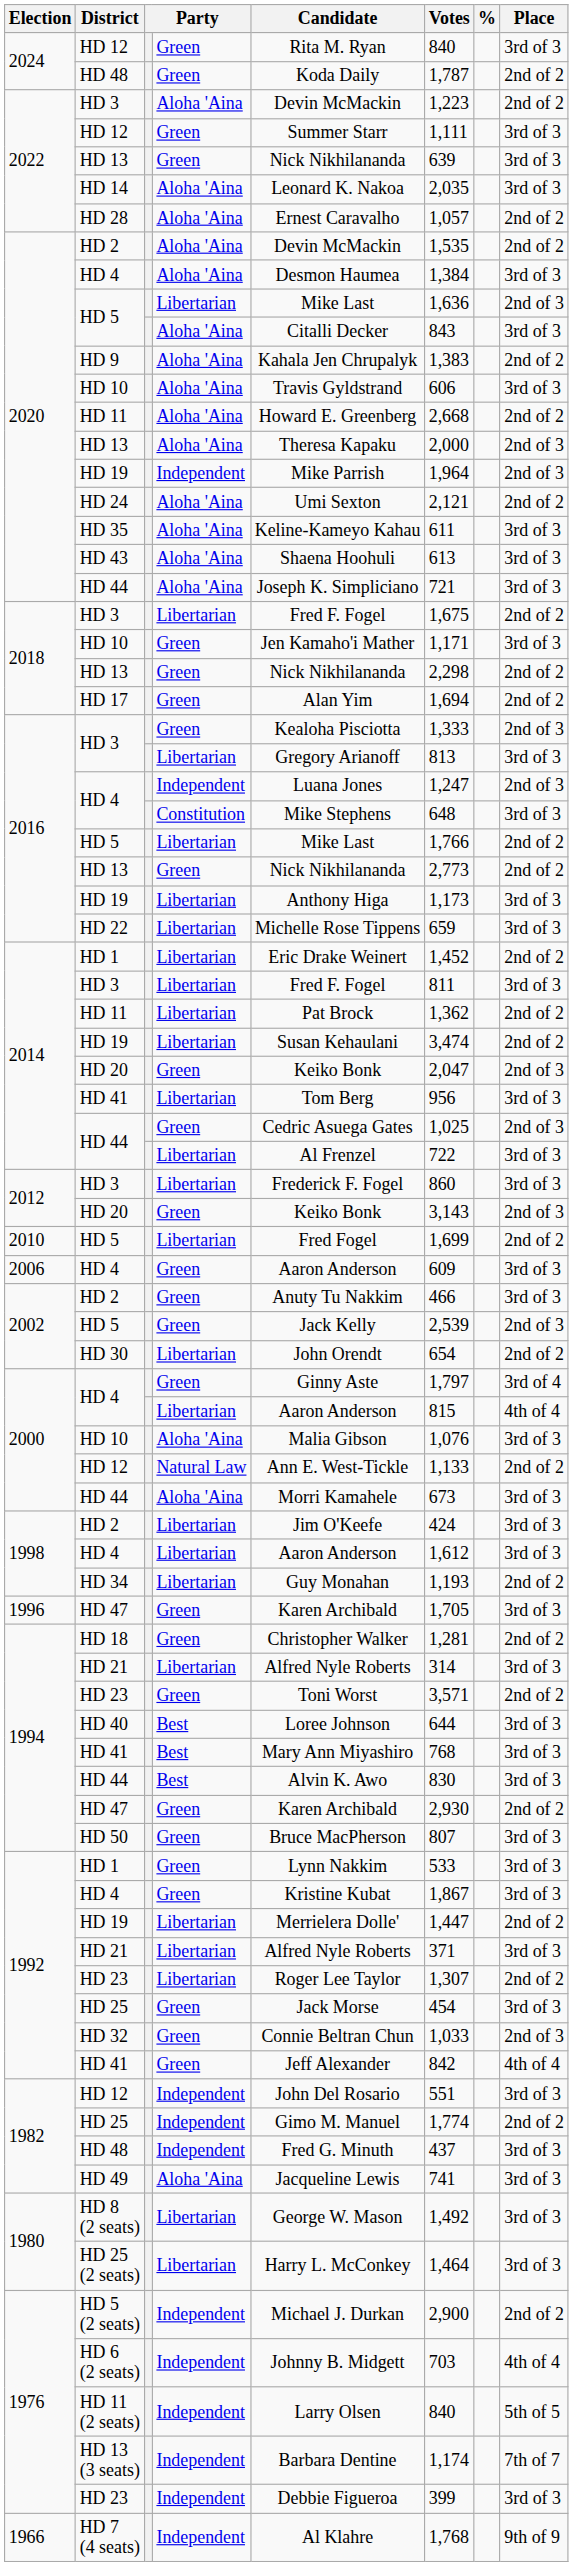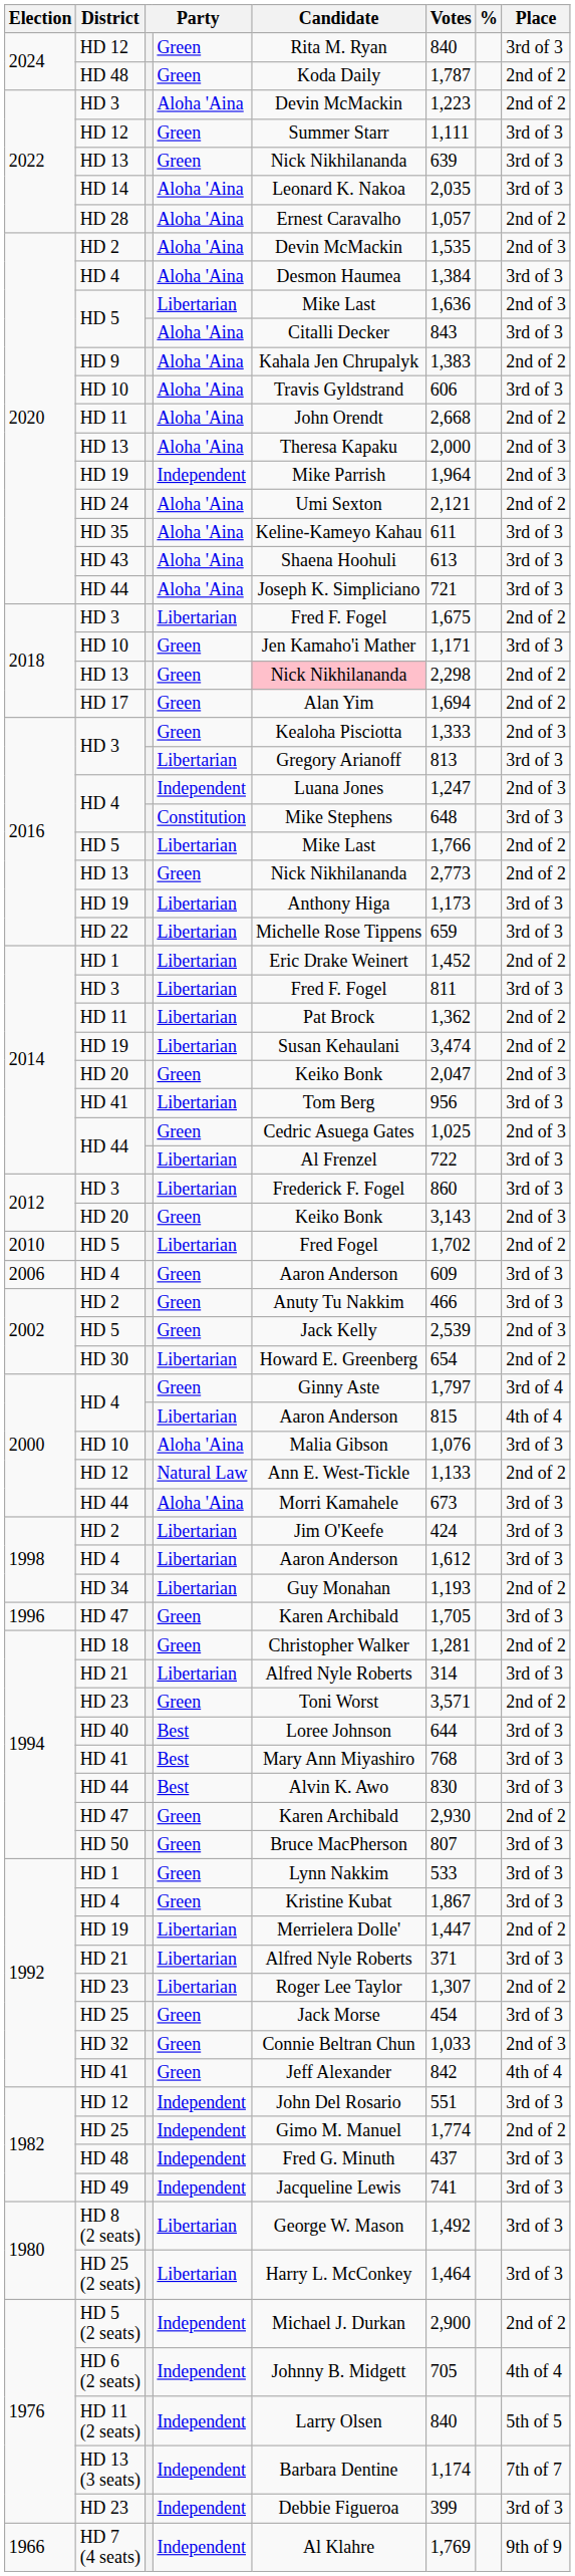2020 / HD 2 | Place: 2nd of 2 -> 2nd of 3
2020 / HD 11 | Candidate: Howard E. Greenberg -> John Orendt
2018 / HD 13 | Candidate: no background -> pink background
2010 / HD 5 | Votes: 1,699 -> 1,702
HD 30 | Candidate: John Orendt -> Howard E. Greenberg
HD 49 | column 4: Aloha 'Aina -> Independent
HD 6 (2 seats) | Votes: 703 -> 705
HD 7 (4 seats) | Votes: 1,768 -> 1,769
